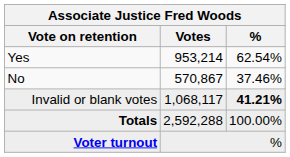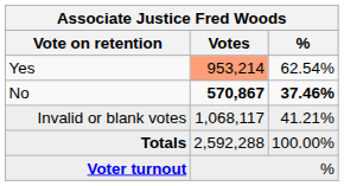Yes | Votes: no background -> lightsalmon background
No | Votes: normal -> bold
No | %: normal -> bold
Invalid or blank votes | %: bold -> normal
